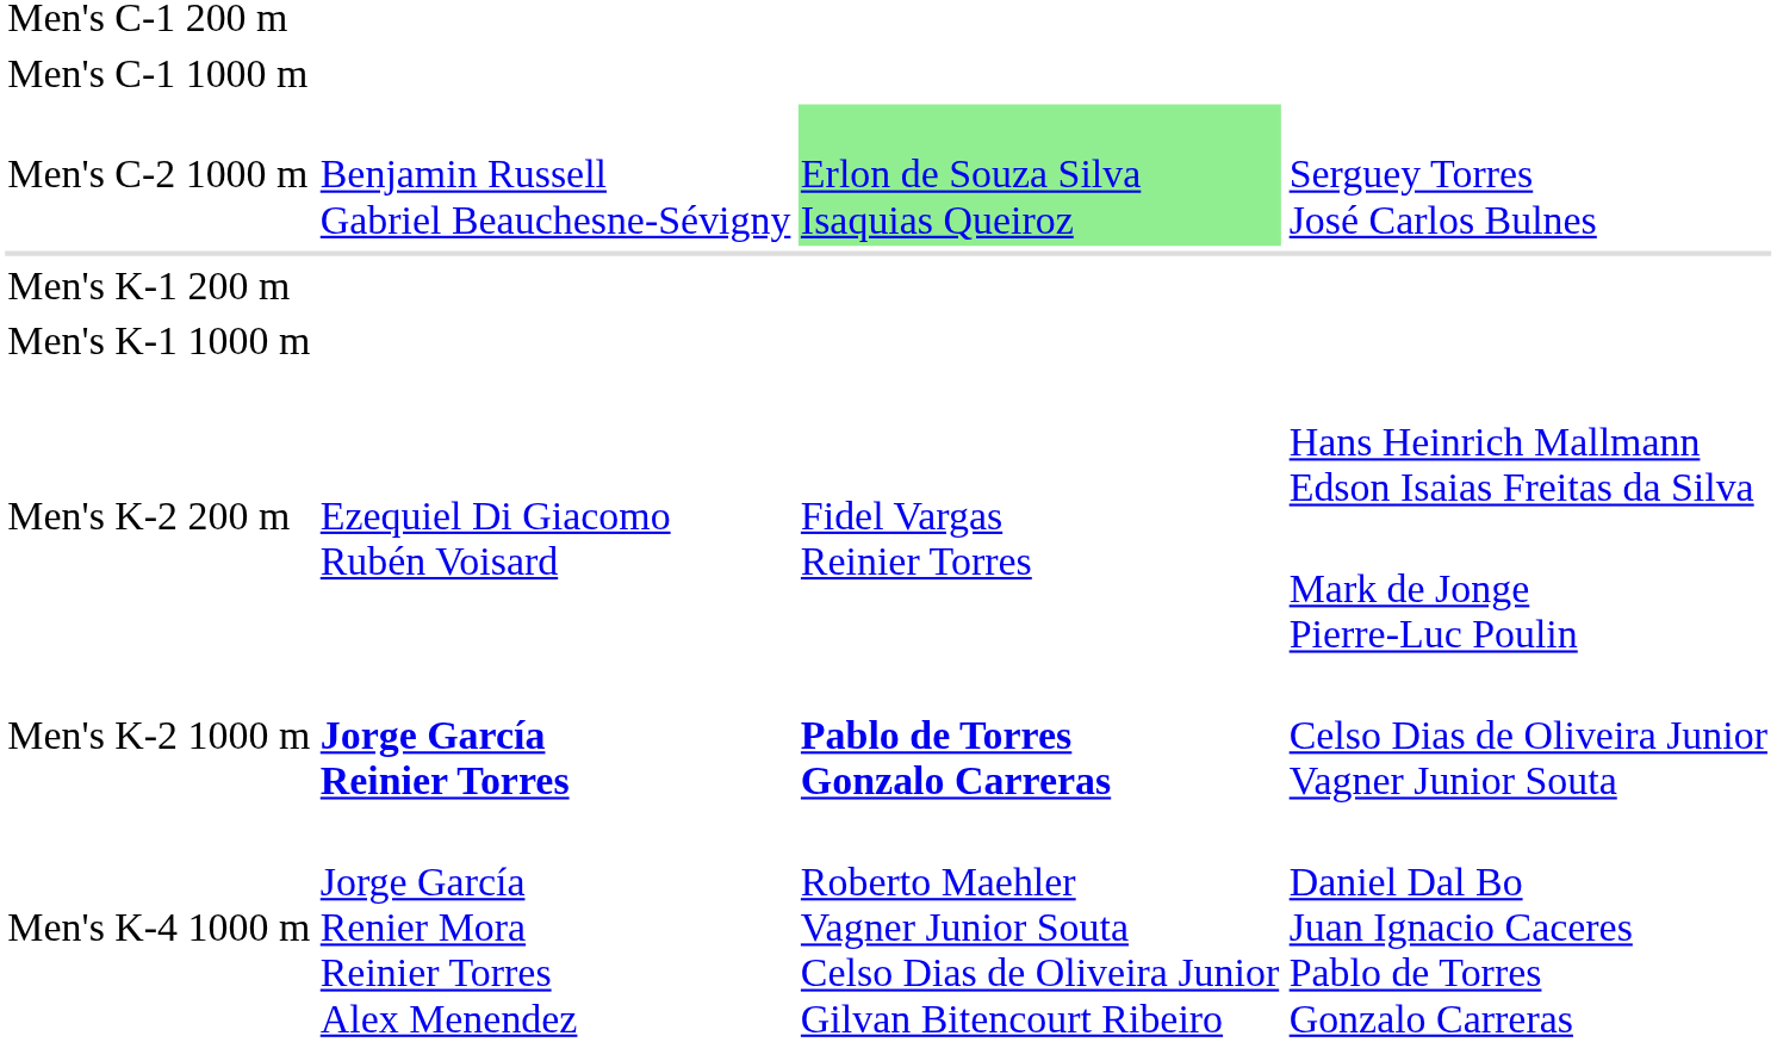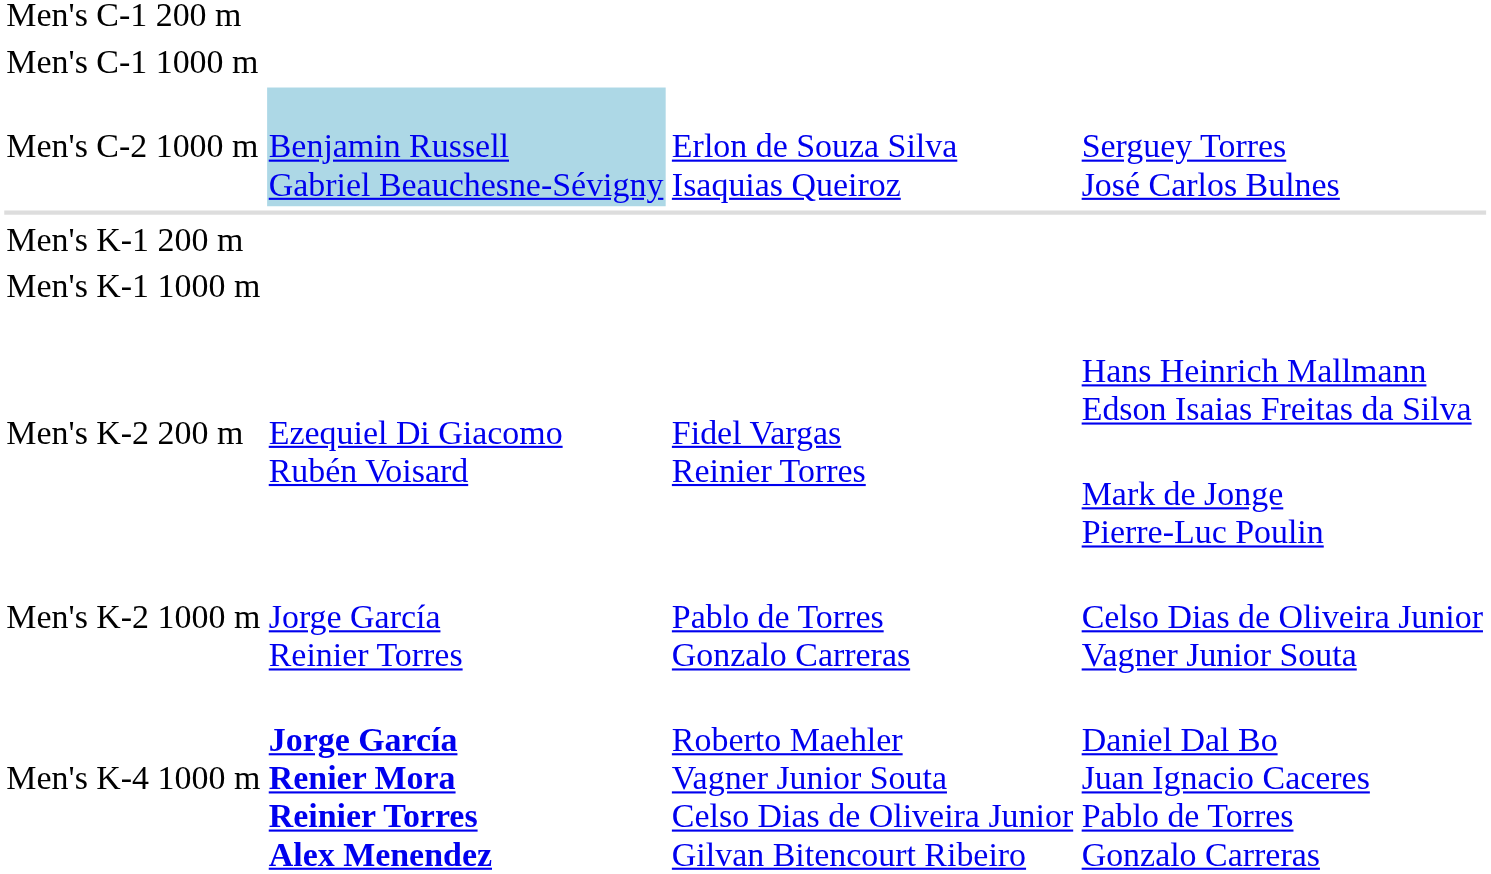Men's C-2 1000 m | column 2: no background -> lightblue background
Men's C-2 1000 m | column 3: lightgreen background -> no background
Men's K-2 1000 m | column 2: bold -> normal
Men's K-2 1000 m | column 3: bold -> normal
Men's K-4 1000 m | column 2: normal -> bold
